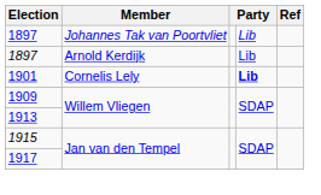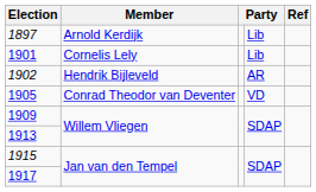- row: 1897 | Johannes Tak van Poortvliet | Lib
1901 | column 4: bold -> normal
+ row: 1902 | Hendrik Bijleveld | AR
+ row: 1905 | Conrad Theodor van Deventer | VD
